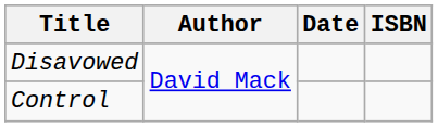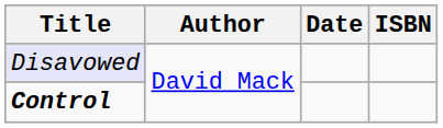Disavowed | Title: no background -> lavender background
Control | Title: normal -> bold
